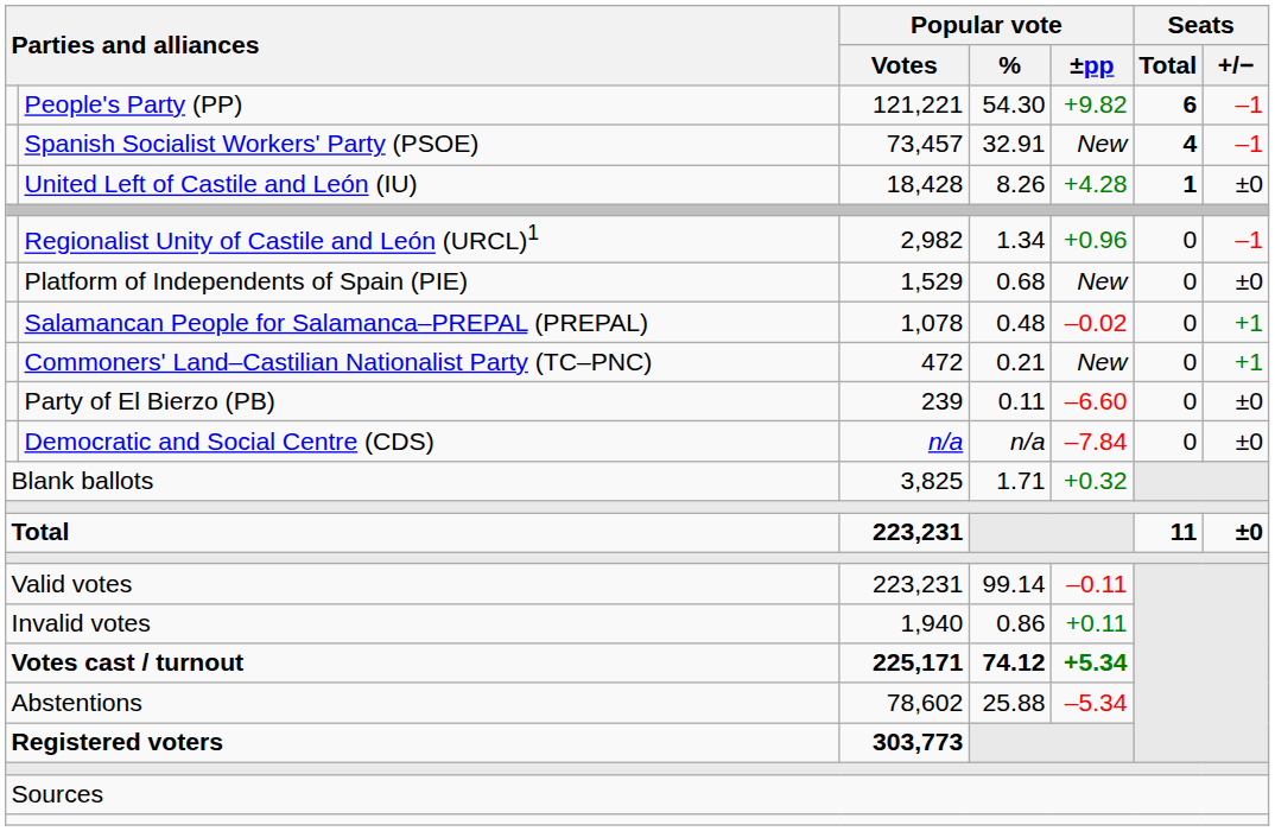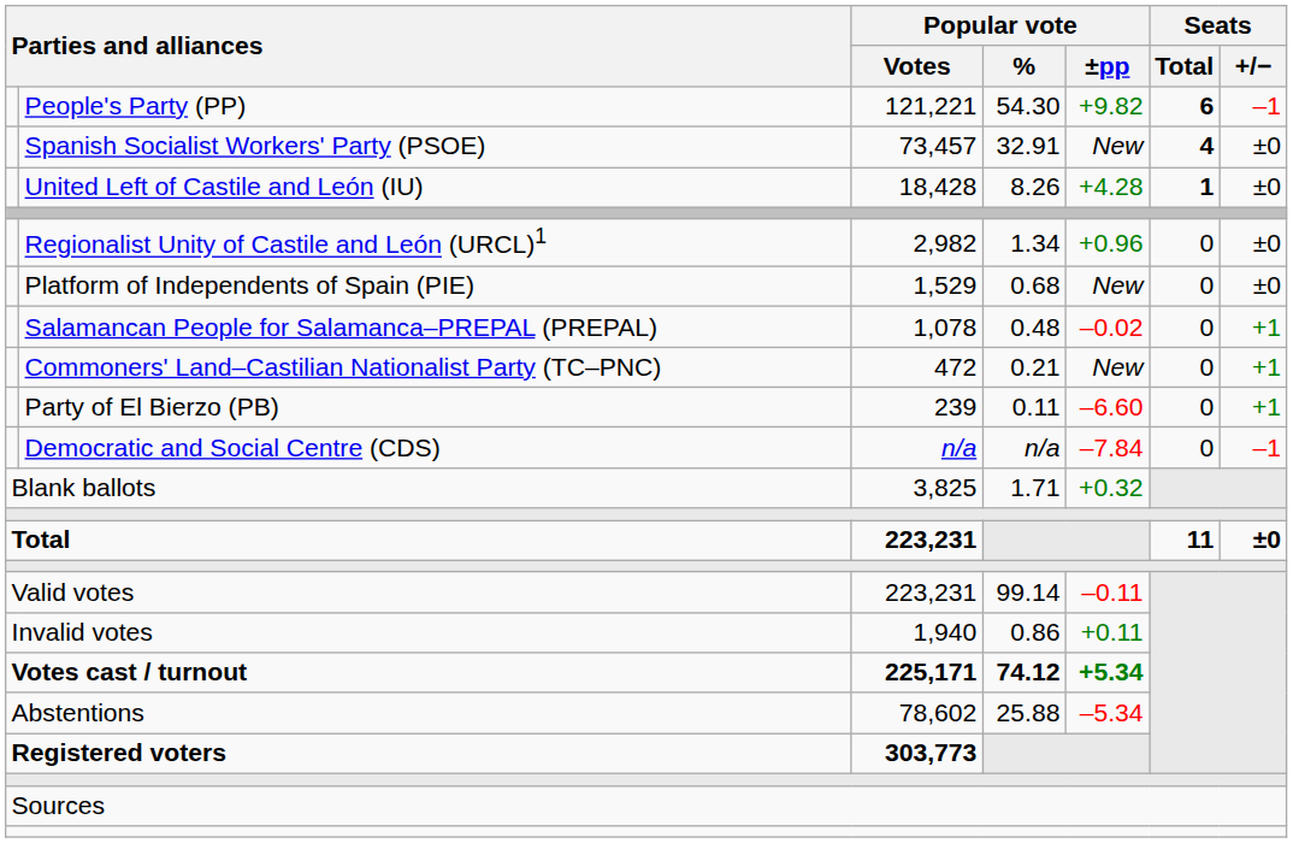Spanish Socialist Workers' Party (PSOE) | Seats / +/−: –1 -> ±0
Regionalist Unity of Castile and León (URCL)1 | Seats / +/−: –1 -> ±0
Party of El Bierzo (PB) | Seats / +/−: ±0 -> +1
Democratic and Social Centre (CDS) | Seats / +/−: ±0 -> –1
